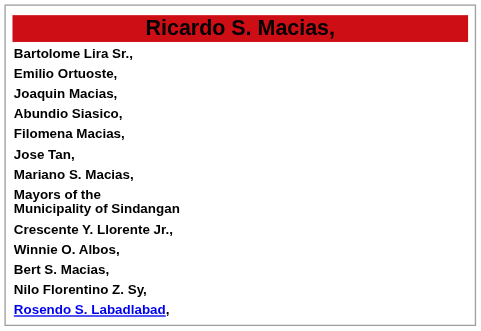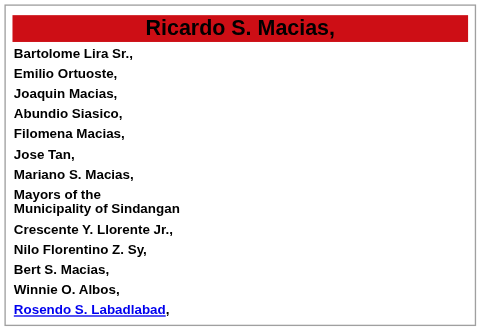row 11 | column 1: Winnie O. Albos, -> Nilo Florentino Z. Sy,
row 13 | column 1: Nilo Florentino Z. Sy, -> Winnie O. Albos,
